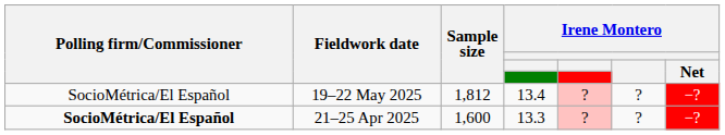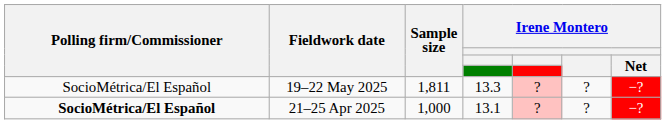19–22 May 2025 | Sample size: 1,812 -> 1,811
19–22 May 2025 | column 4: 13.4 -> 13.3
21–25 Apr 2025 | Sample size: 1,600 -> 1,000
21–25 Apr 2025 | column 4: 13.3 -> 13.1
